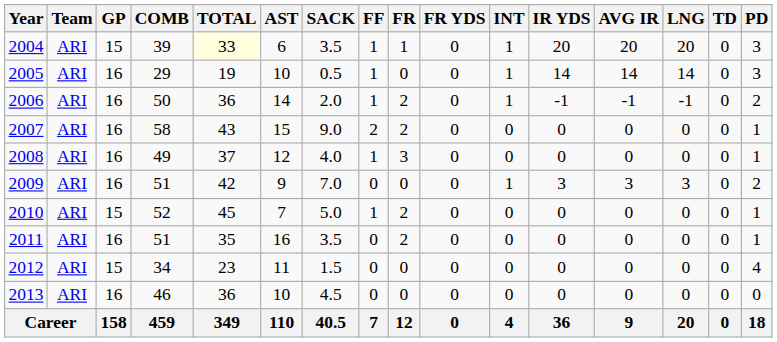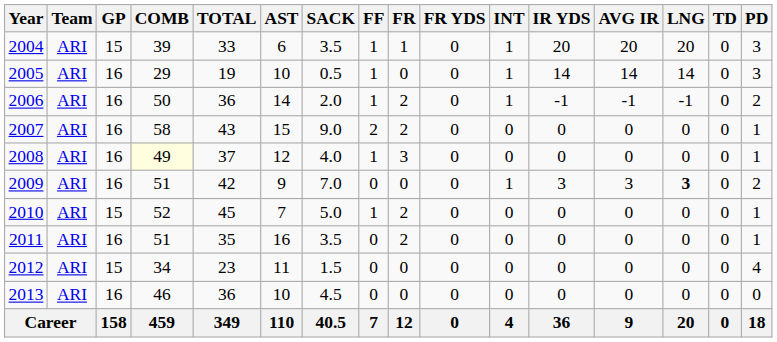2004 | TOTAL: lightyellow background -> no background
2008 | COMB: no background -> lightyellow background
2009 | LNG: normal -> bold
